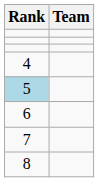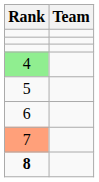row 5 | Rank: no background -> lightgreen background
row 6 | Rank: lightblue background -> no background
row 8 | Rank: no background -> lightsalmon background
row 9 | Rank: normal -> bold
